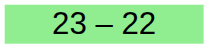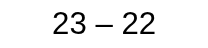row 1 | column 1: lightgreen background -> no background
